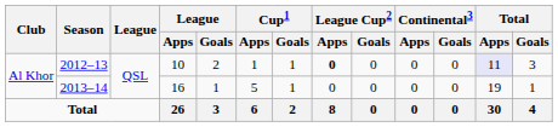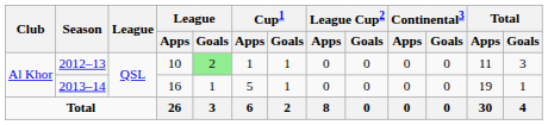2012–13 | League / Goals: no background -> lightgreen background
2012–13 | League Cup2 / Apps: bold -> normal
2012–13 | Total / Apps: lavender background -> no background
